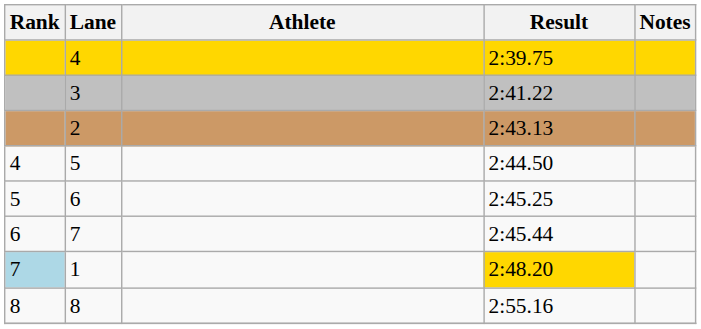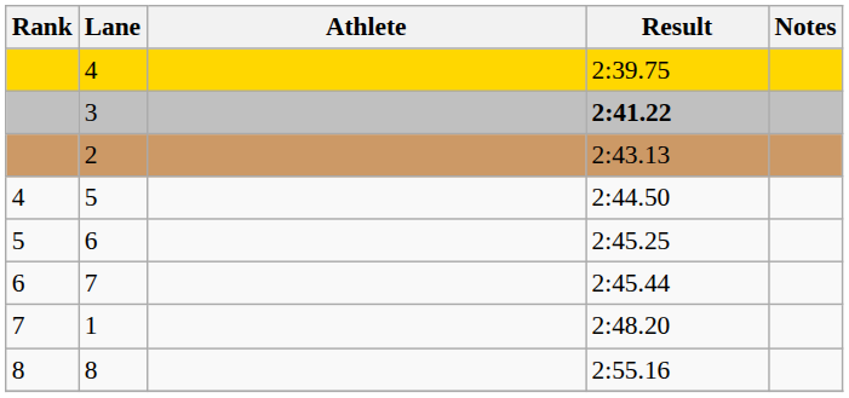3 | Result: normal -> bold
1 | Rank: lightblue background -> no background
1 | Result: gold background -> no background
